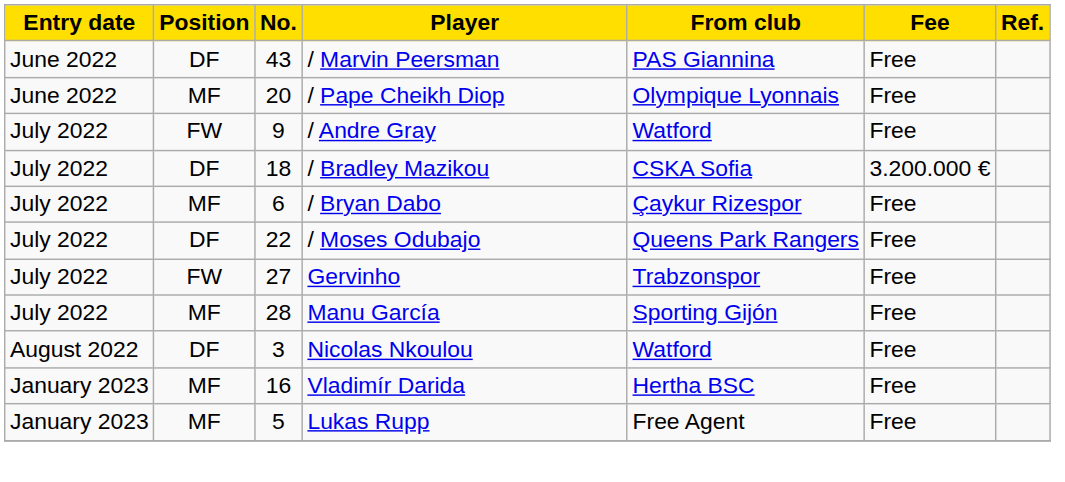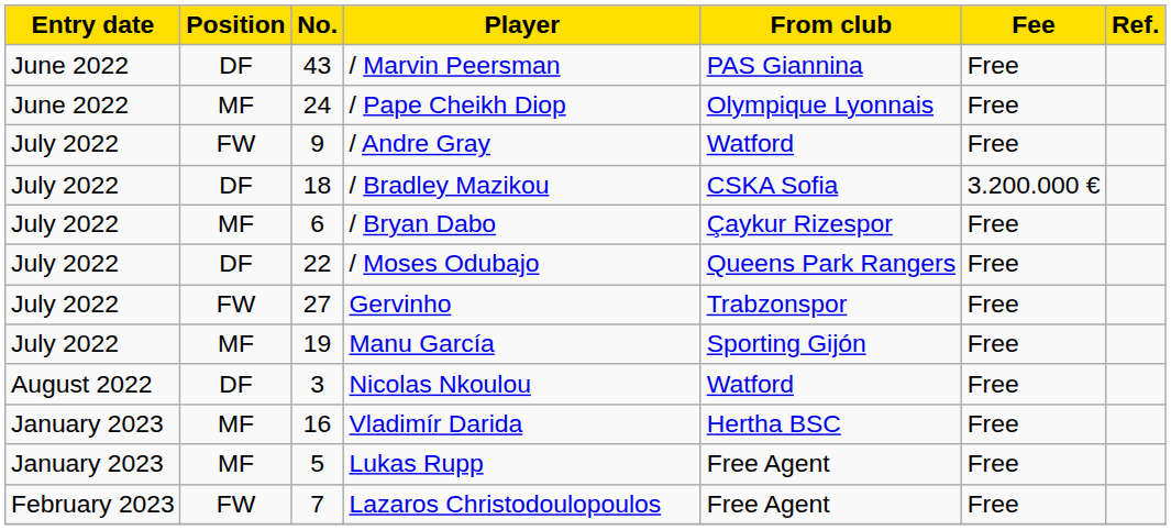/ Pape Cheikh Diop | No.: 20 -> 24
Manu García | No.: 28 -> 19
+ row: February 2023 | FW | 7 | Lazaros Christodoulopoulos | Free Agent | Free
